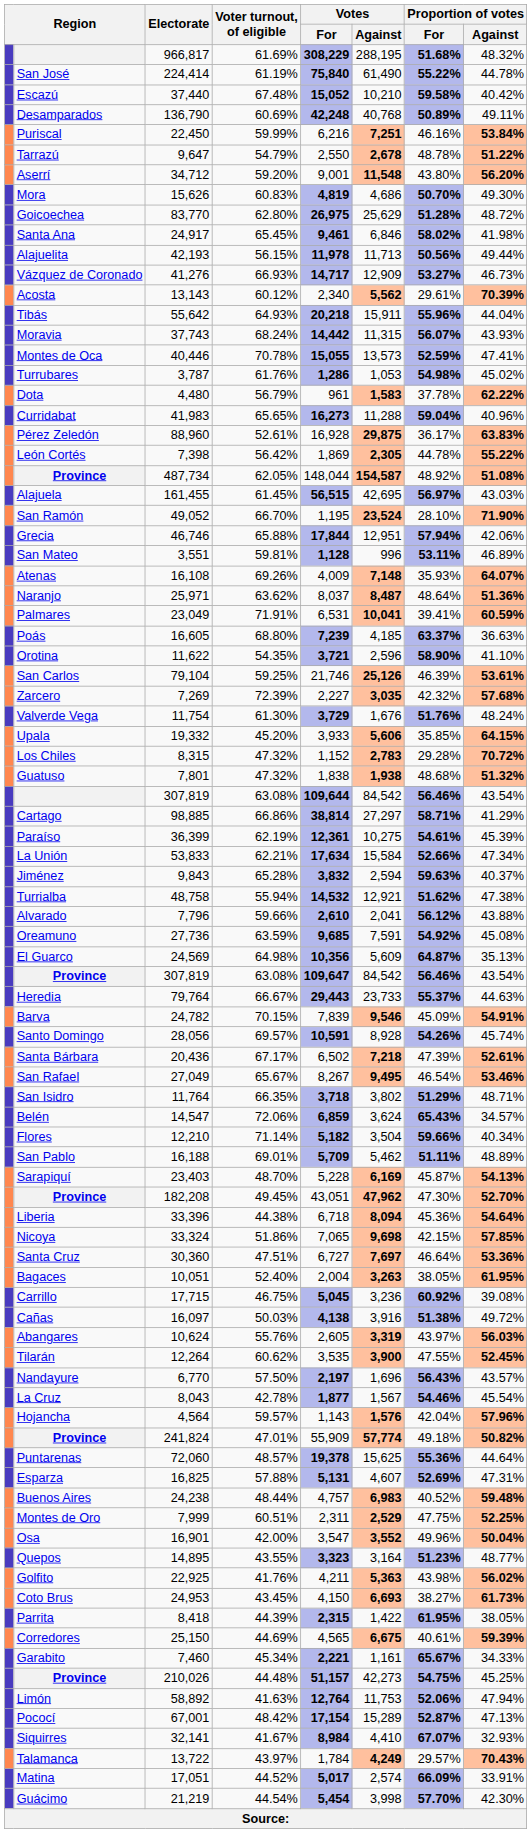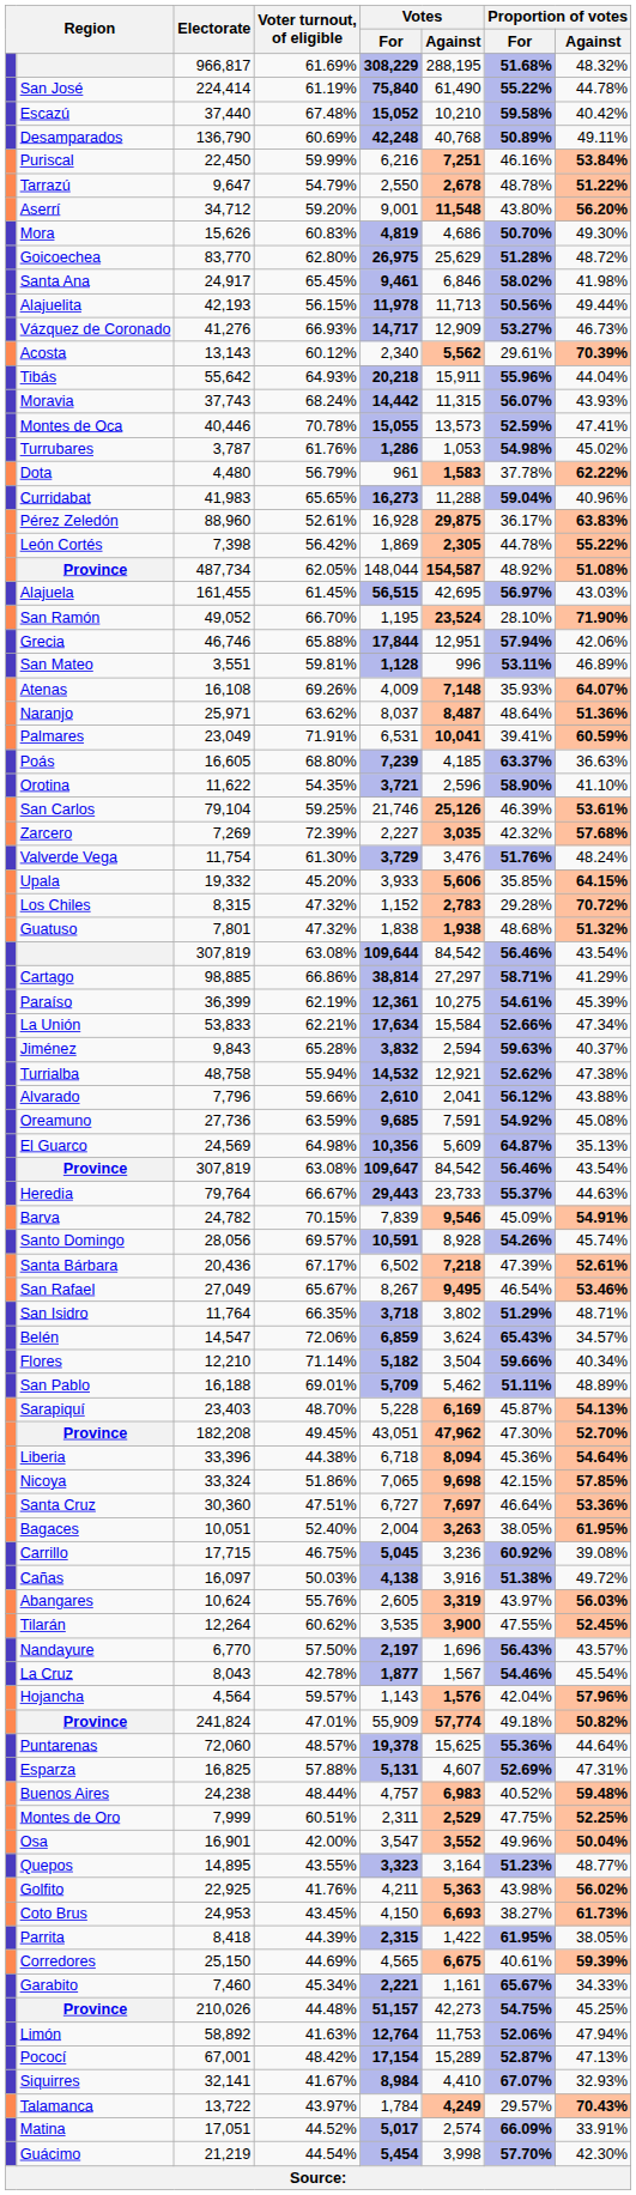Valverde Vega | Votes / Against: 1,676 -> 3,476
Turrialba | Proportion of votes / For: 51.62% -> 52.62%
